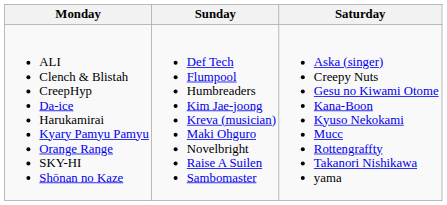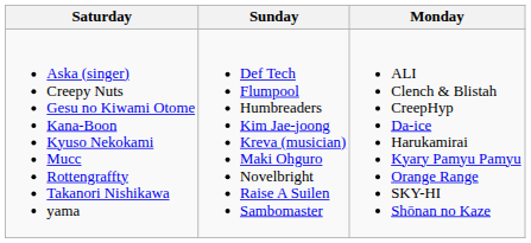columns swapped: Saturday <-> Monday
